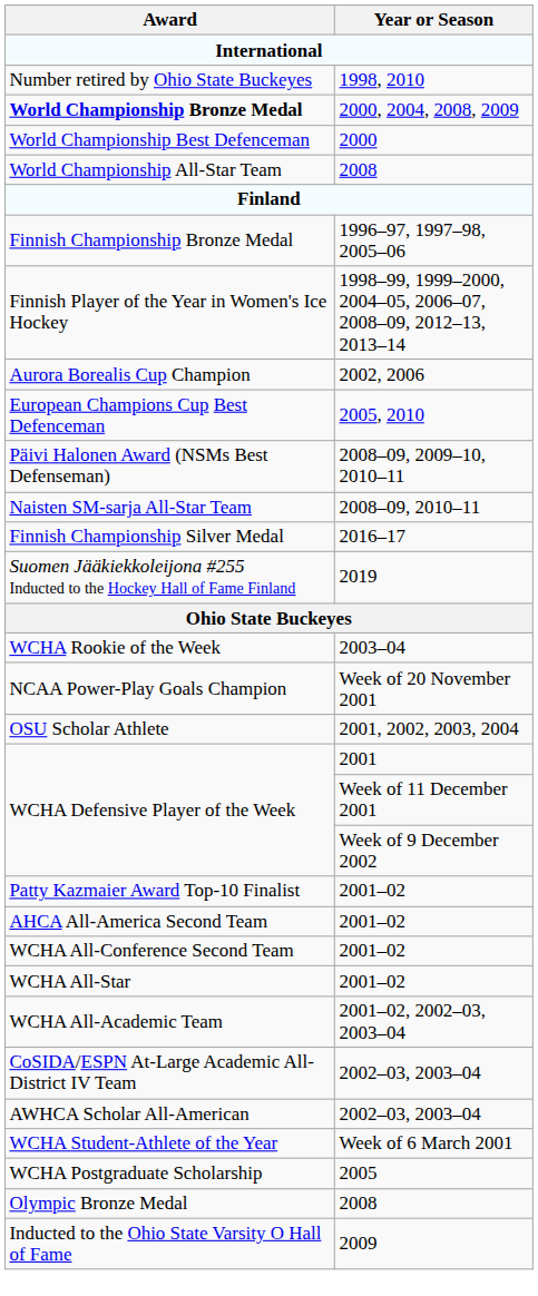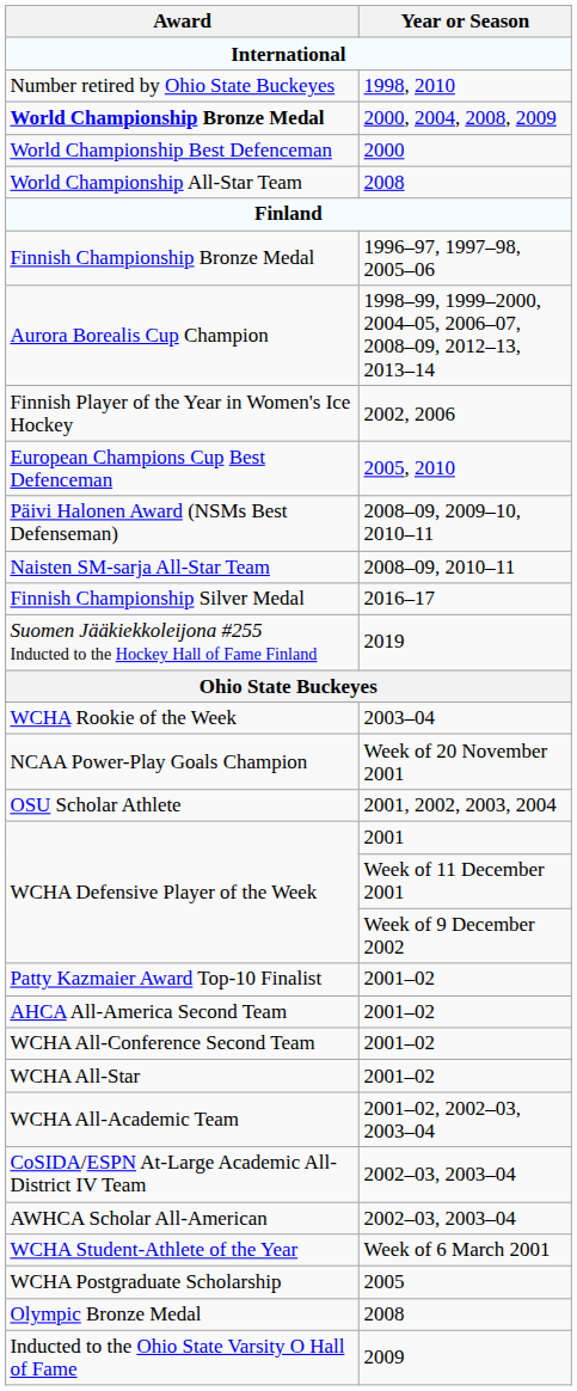row 9 | Award: Finnish Player of the Year in Women's Ice Hockey -> Aurora Borealis Cup Champion
row 10 | Award: Aurora Borealis Cup Champion -> Finnish Player of the Year in Women's Ice Hockey
